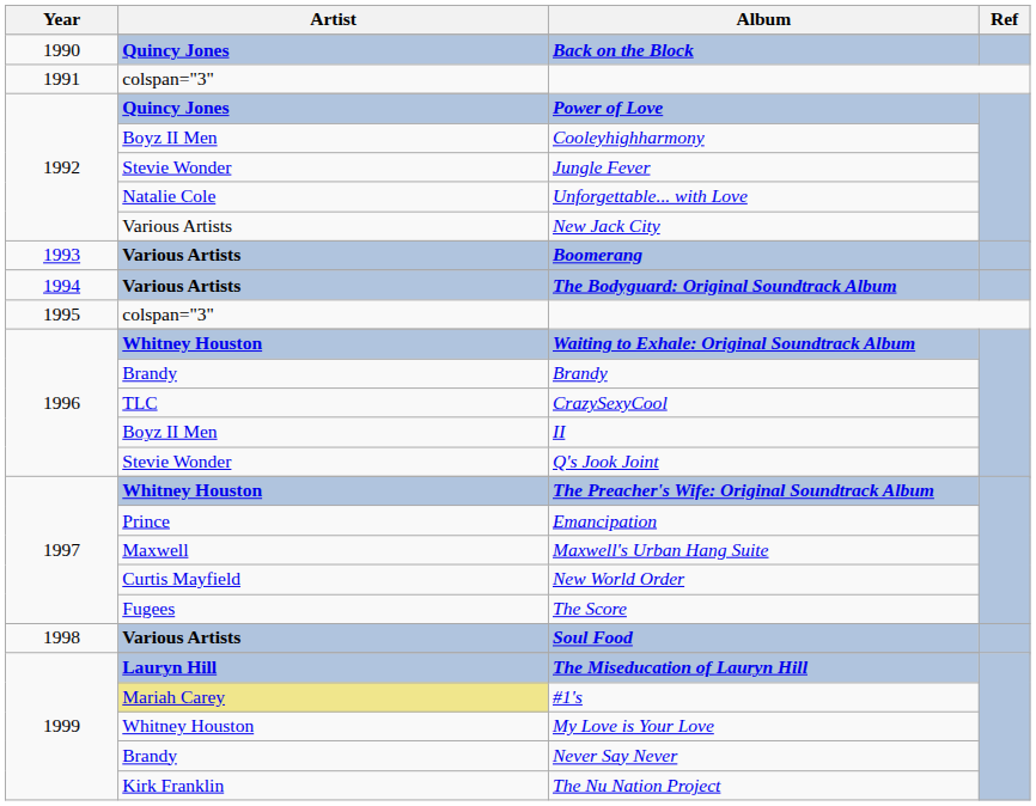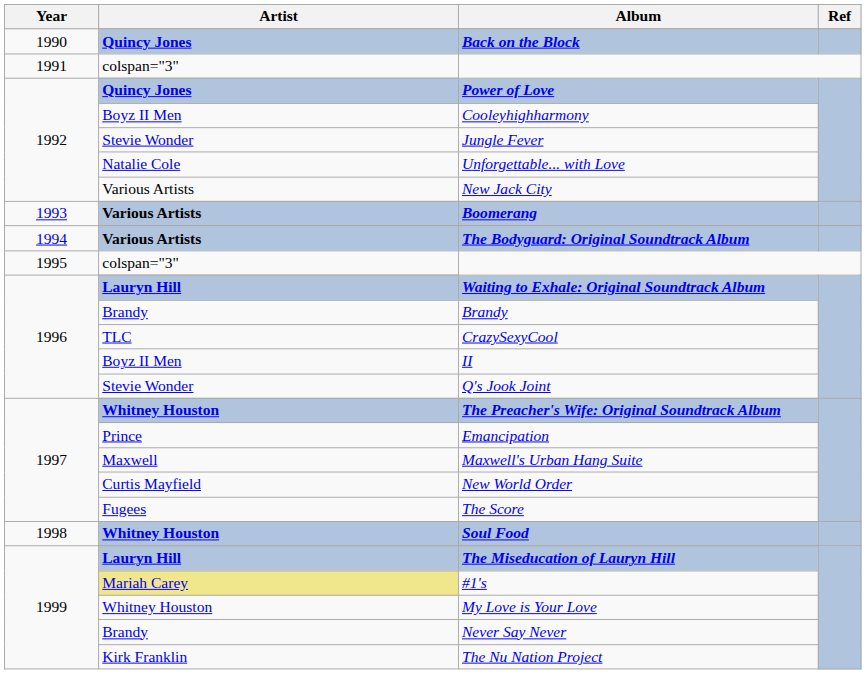Waiting to Exhale: Original Soundtrack Album | Artist: Whitney Houston -> Lauryn Hill
Soul Food | Artist: Various Artists -> Whitney Houston
